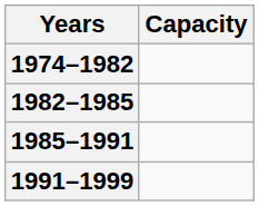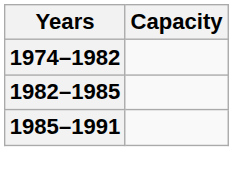- row: 1991–1999
